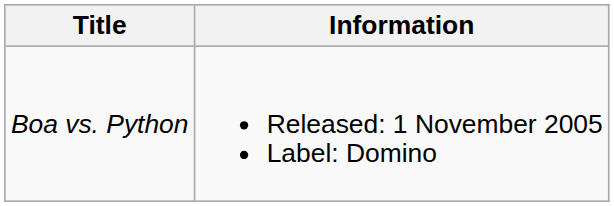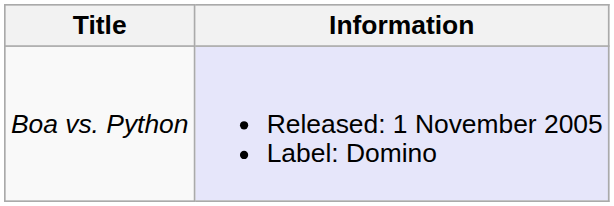Boa vs. Python | Information: no background -> lavender background
